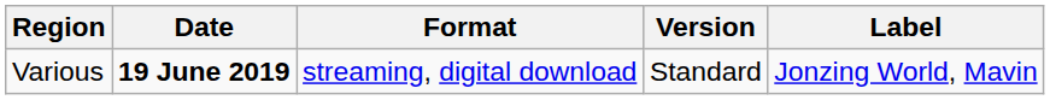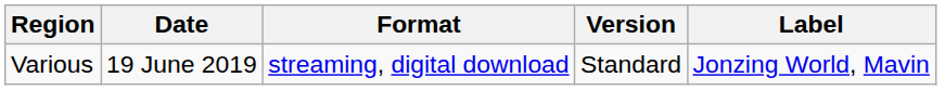Various | Date: bold -> normal
